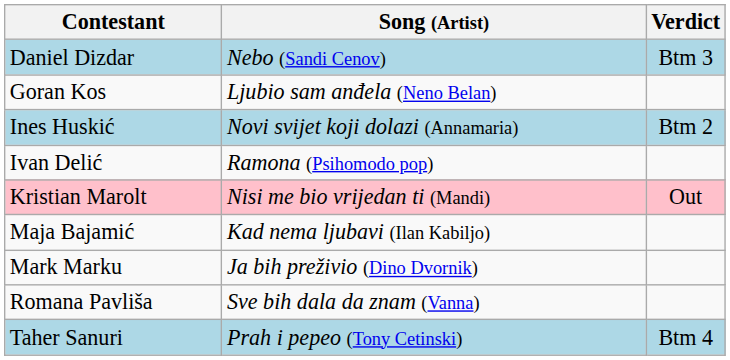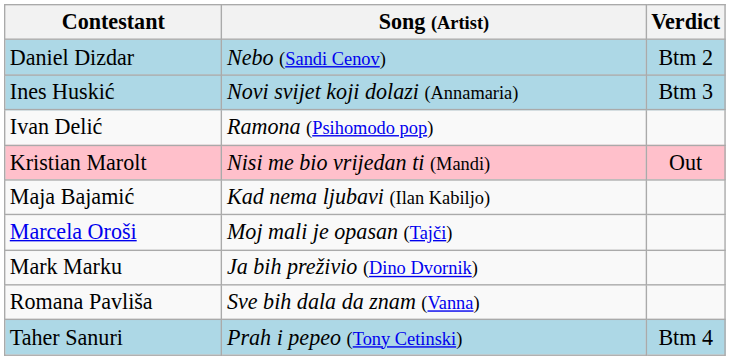Daniel Dizdar | Verdict: Btm 3 -> Btm 2
- row: Goran Kos | Ljubio sam anđela (Neno Belan)
Ines Huskić | Verdict: Btm 2 -> Btm 3
+ row: Marcela Oroši | Moj mali je opasan (Tajči)
